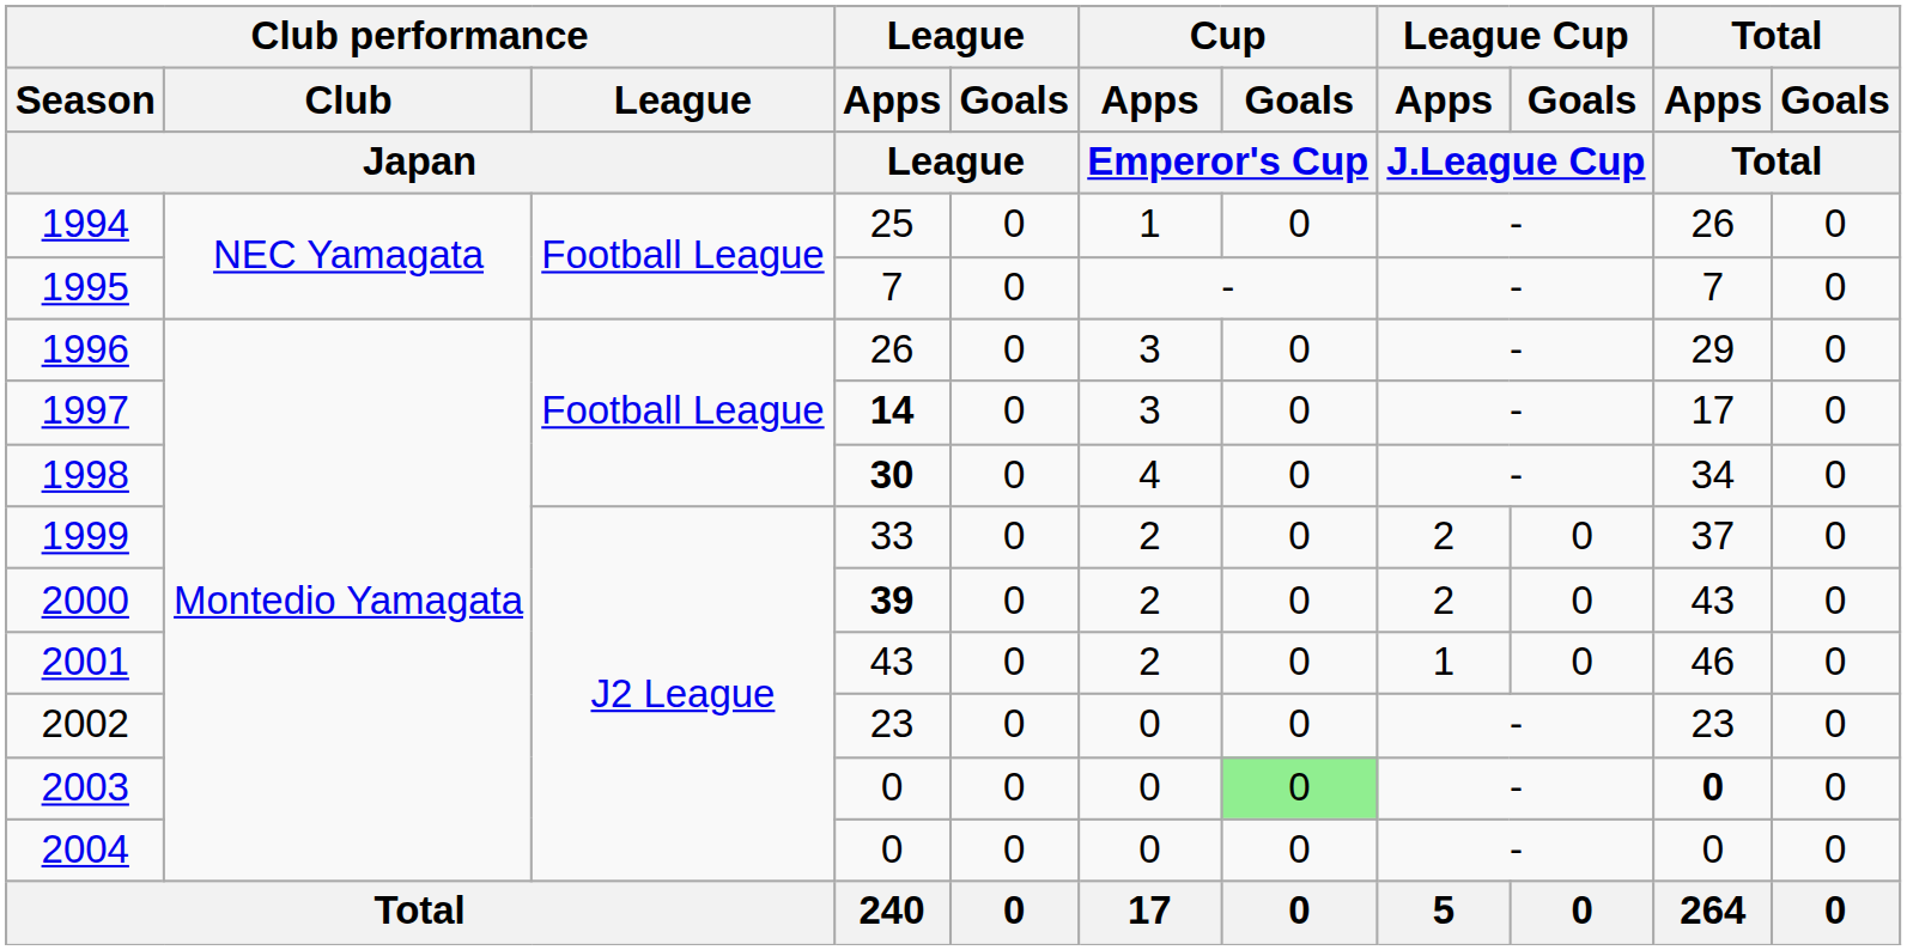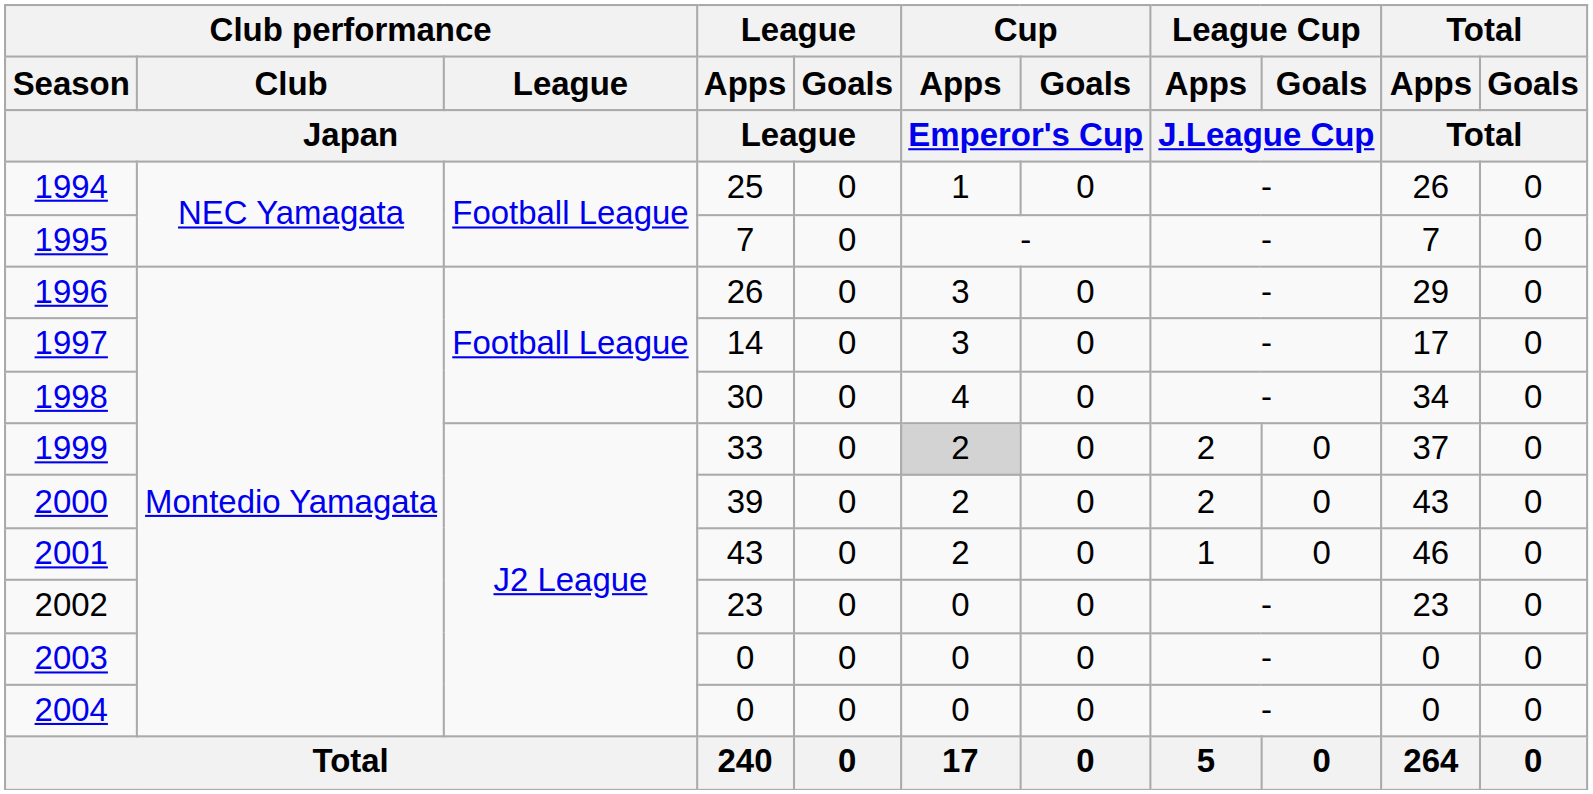1997 | League / Apps / League: bold -> normal
1998 | League / Apps / League: bold -> normal
1999 | Cup / Apps / Emperor's Cup: no background -> lightgrey background
2000 | League / Apps / League: bold -> normal
2003 | Cup / Goals / Emperor's Cup: lightgreen background -> no background
2003 | Total / Apps / Total: bold -> normal
